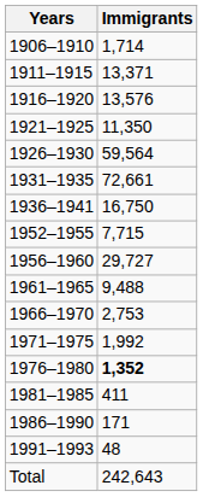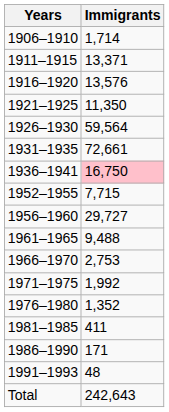1936–1941 | Immigrants: no background -> pink background
1976–1980 | Immigrants: bold -> normal
